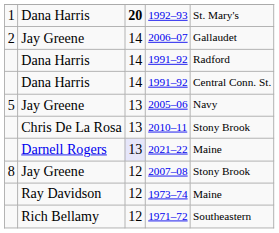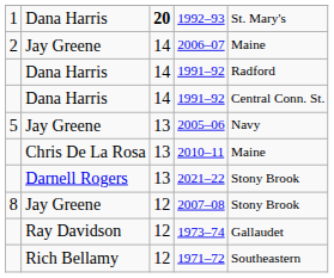2006–07 | column 5: Gallaudet -> Maine
2010–11 | column 5: Stony Brook -> Maine
2021–22 | column 3: lavender background -> no background
2021–22 | column 5: Maine -> Stony Brook
1973–74 | column 5: Maine -> Gallaudet
